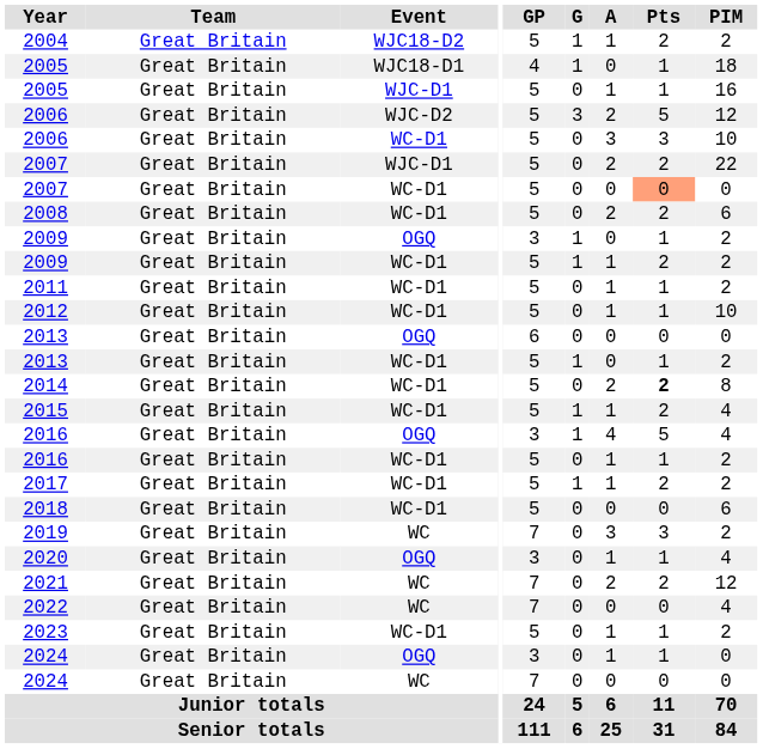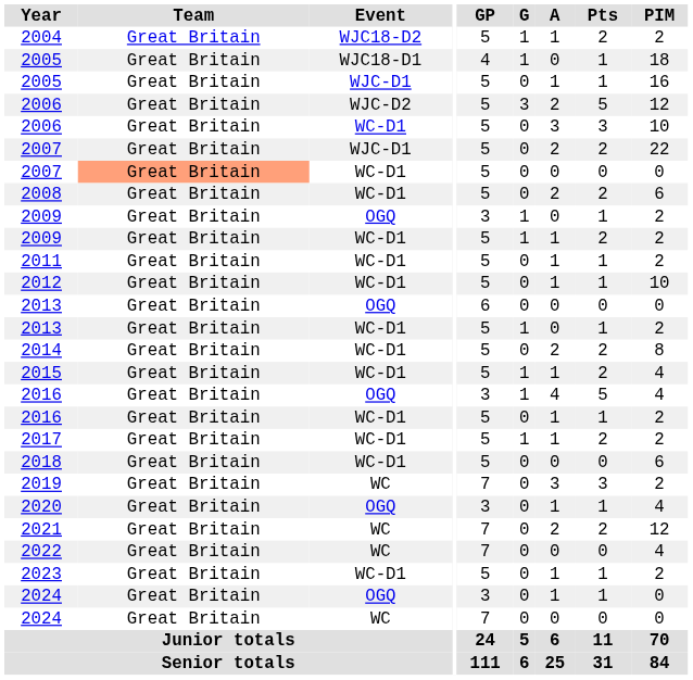2007 / WC-D1 | Team: no background -> lightsalmon background
2007 / WC-D1 | Pts: lightsalmon background -> no background
2014 | Pts: bold -> normal
